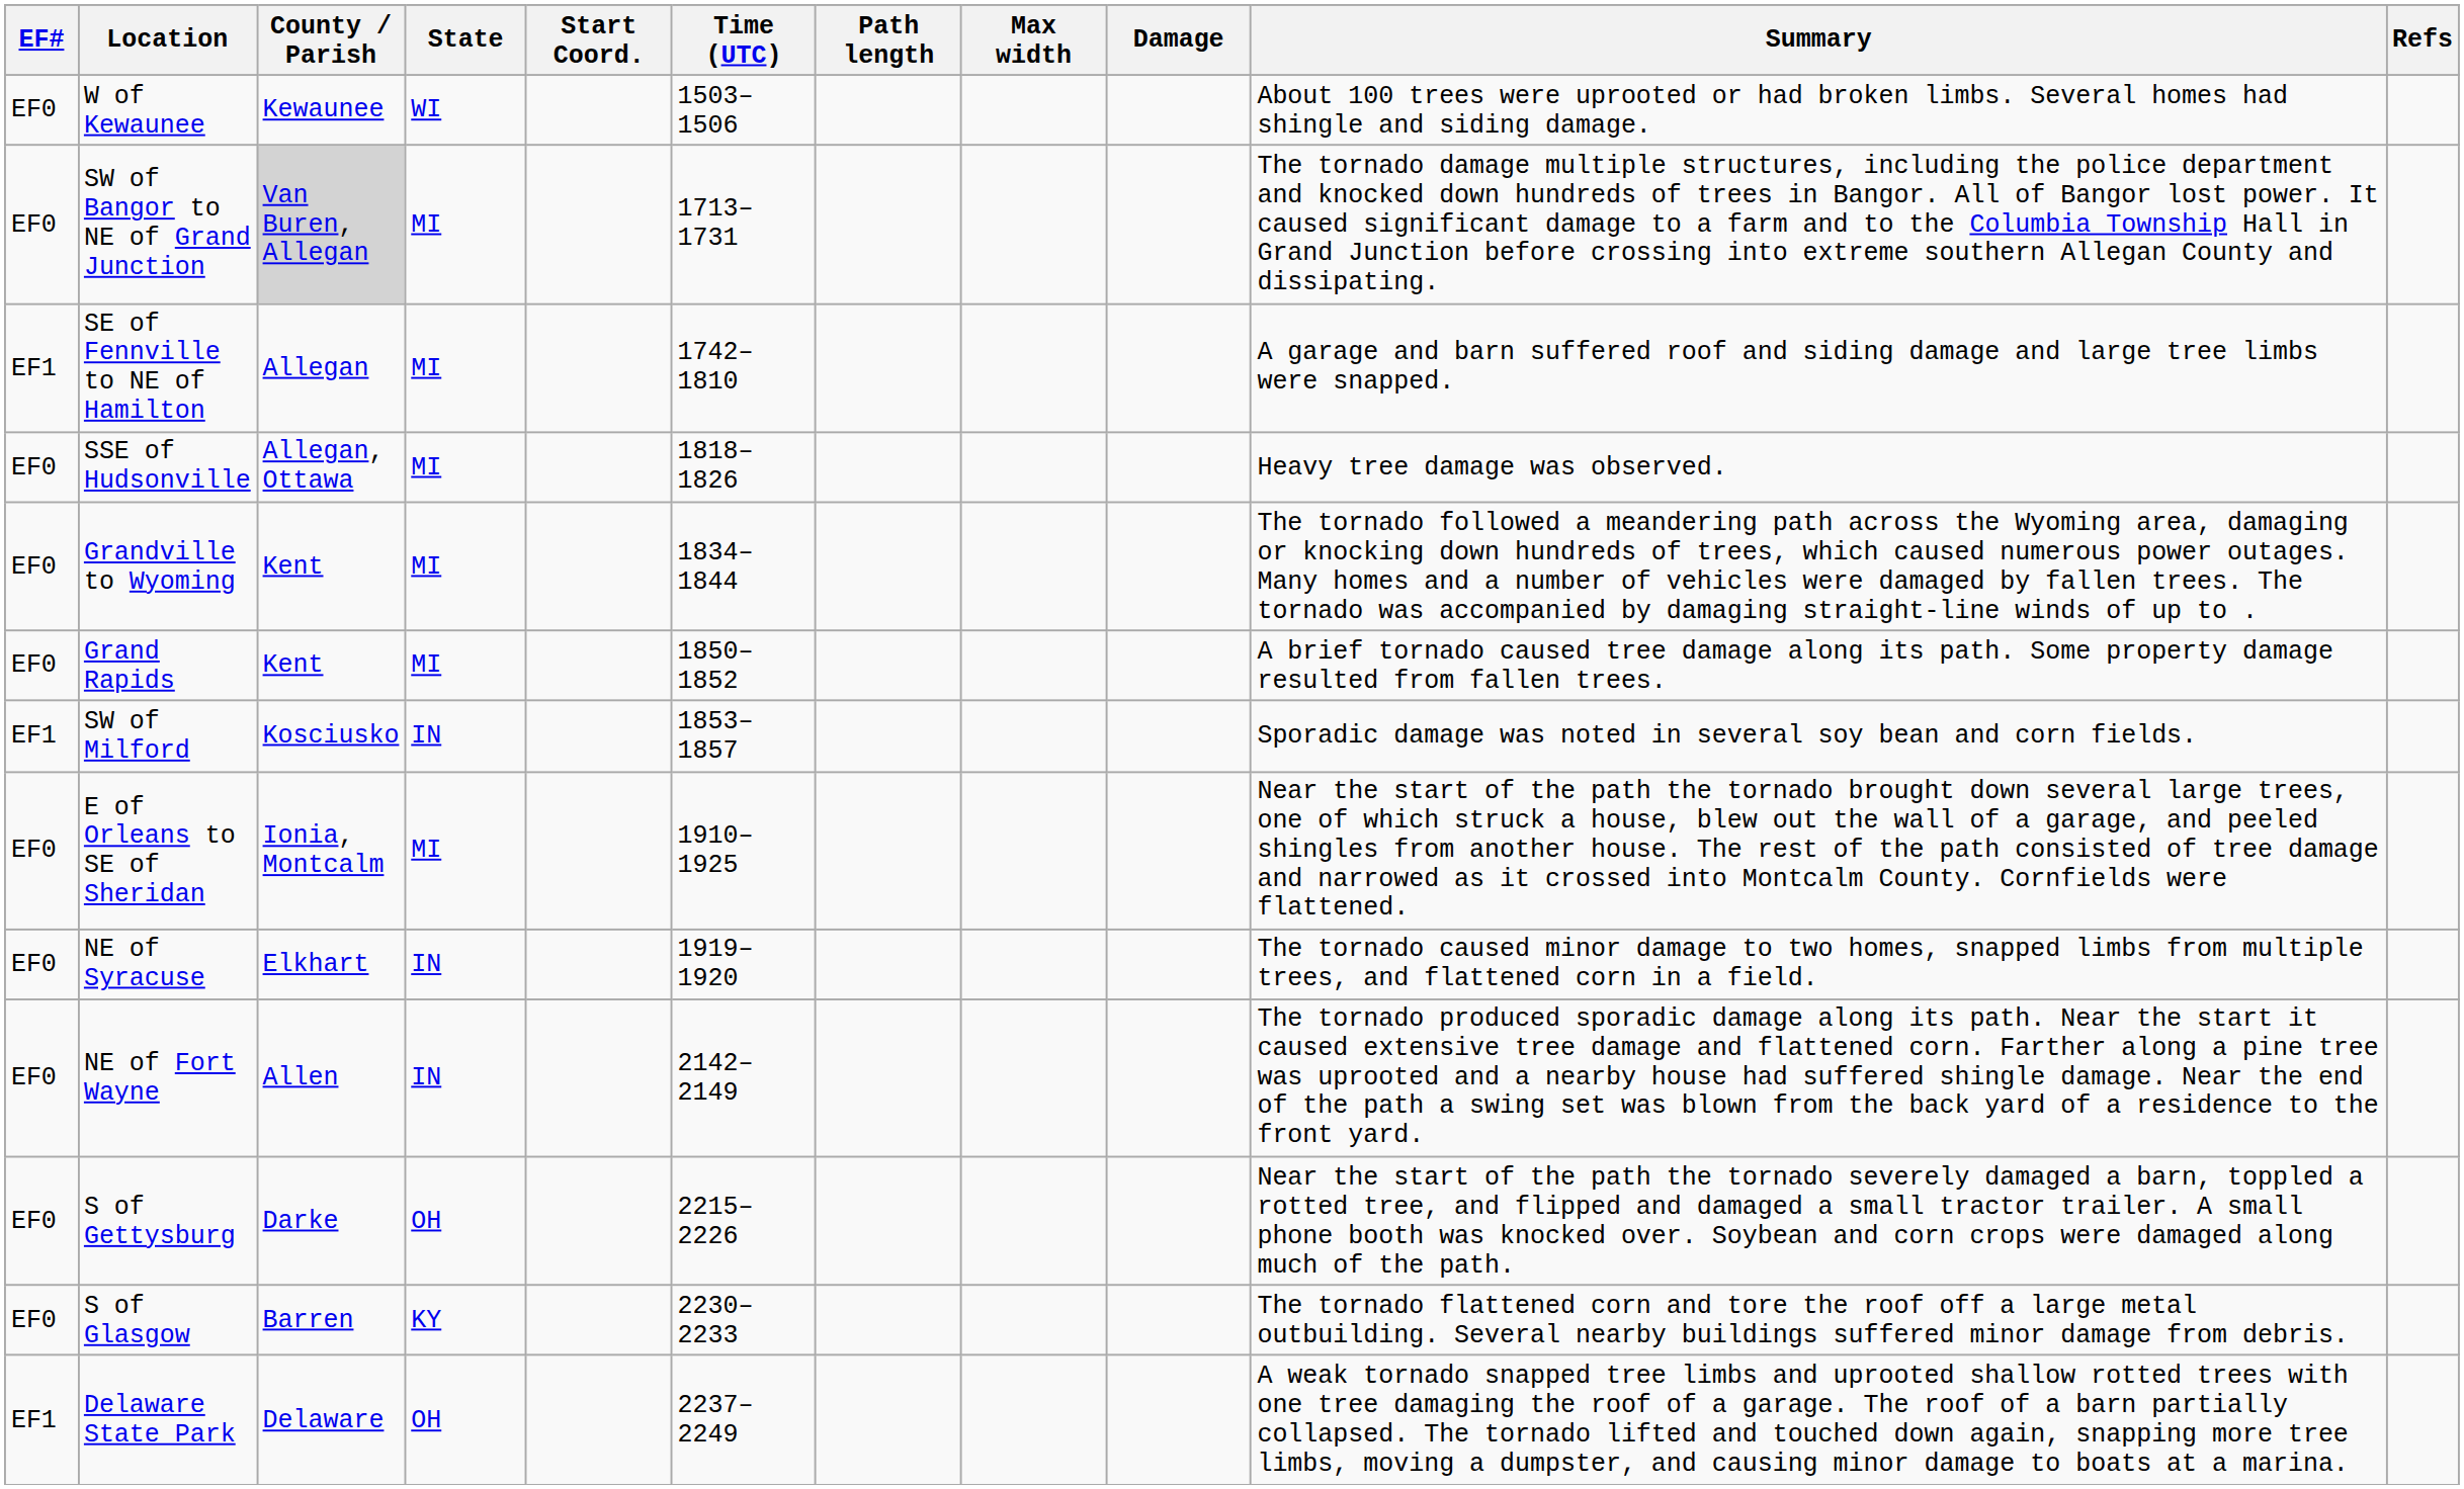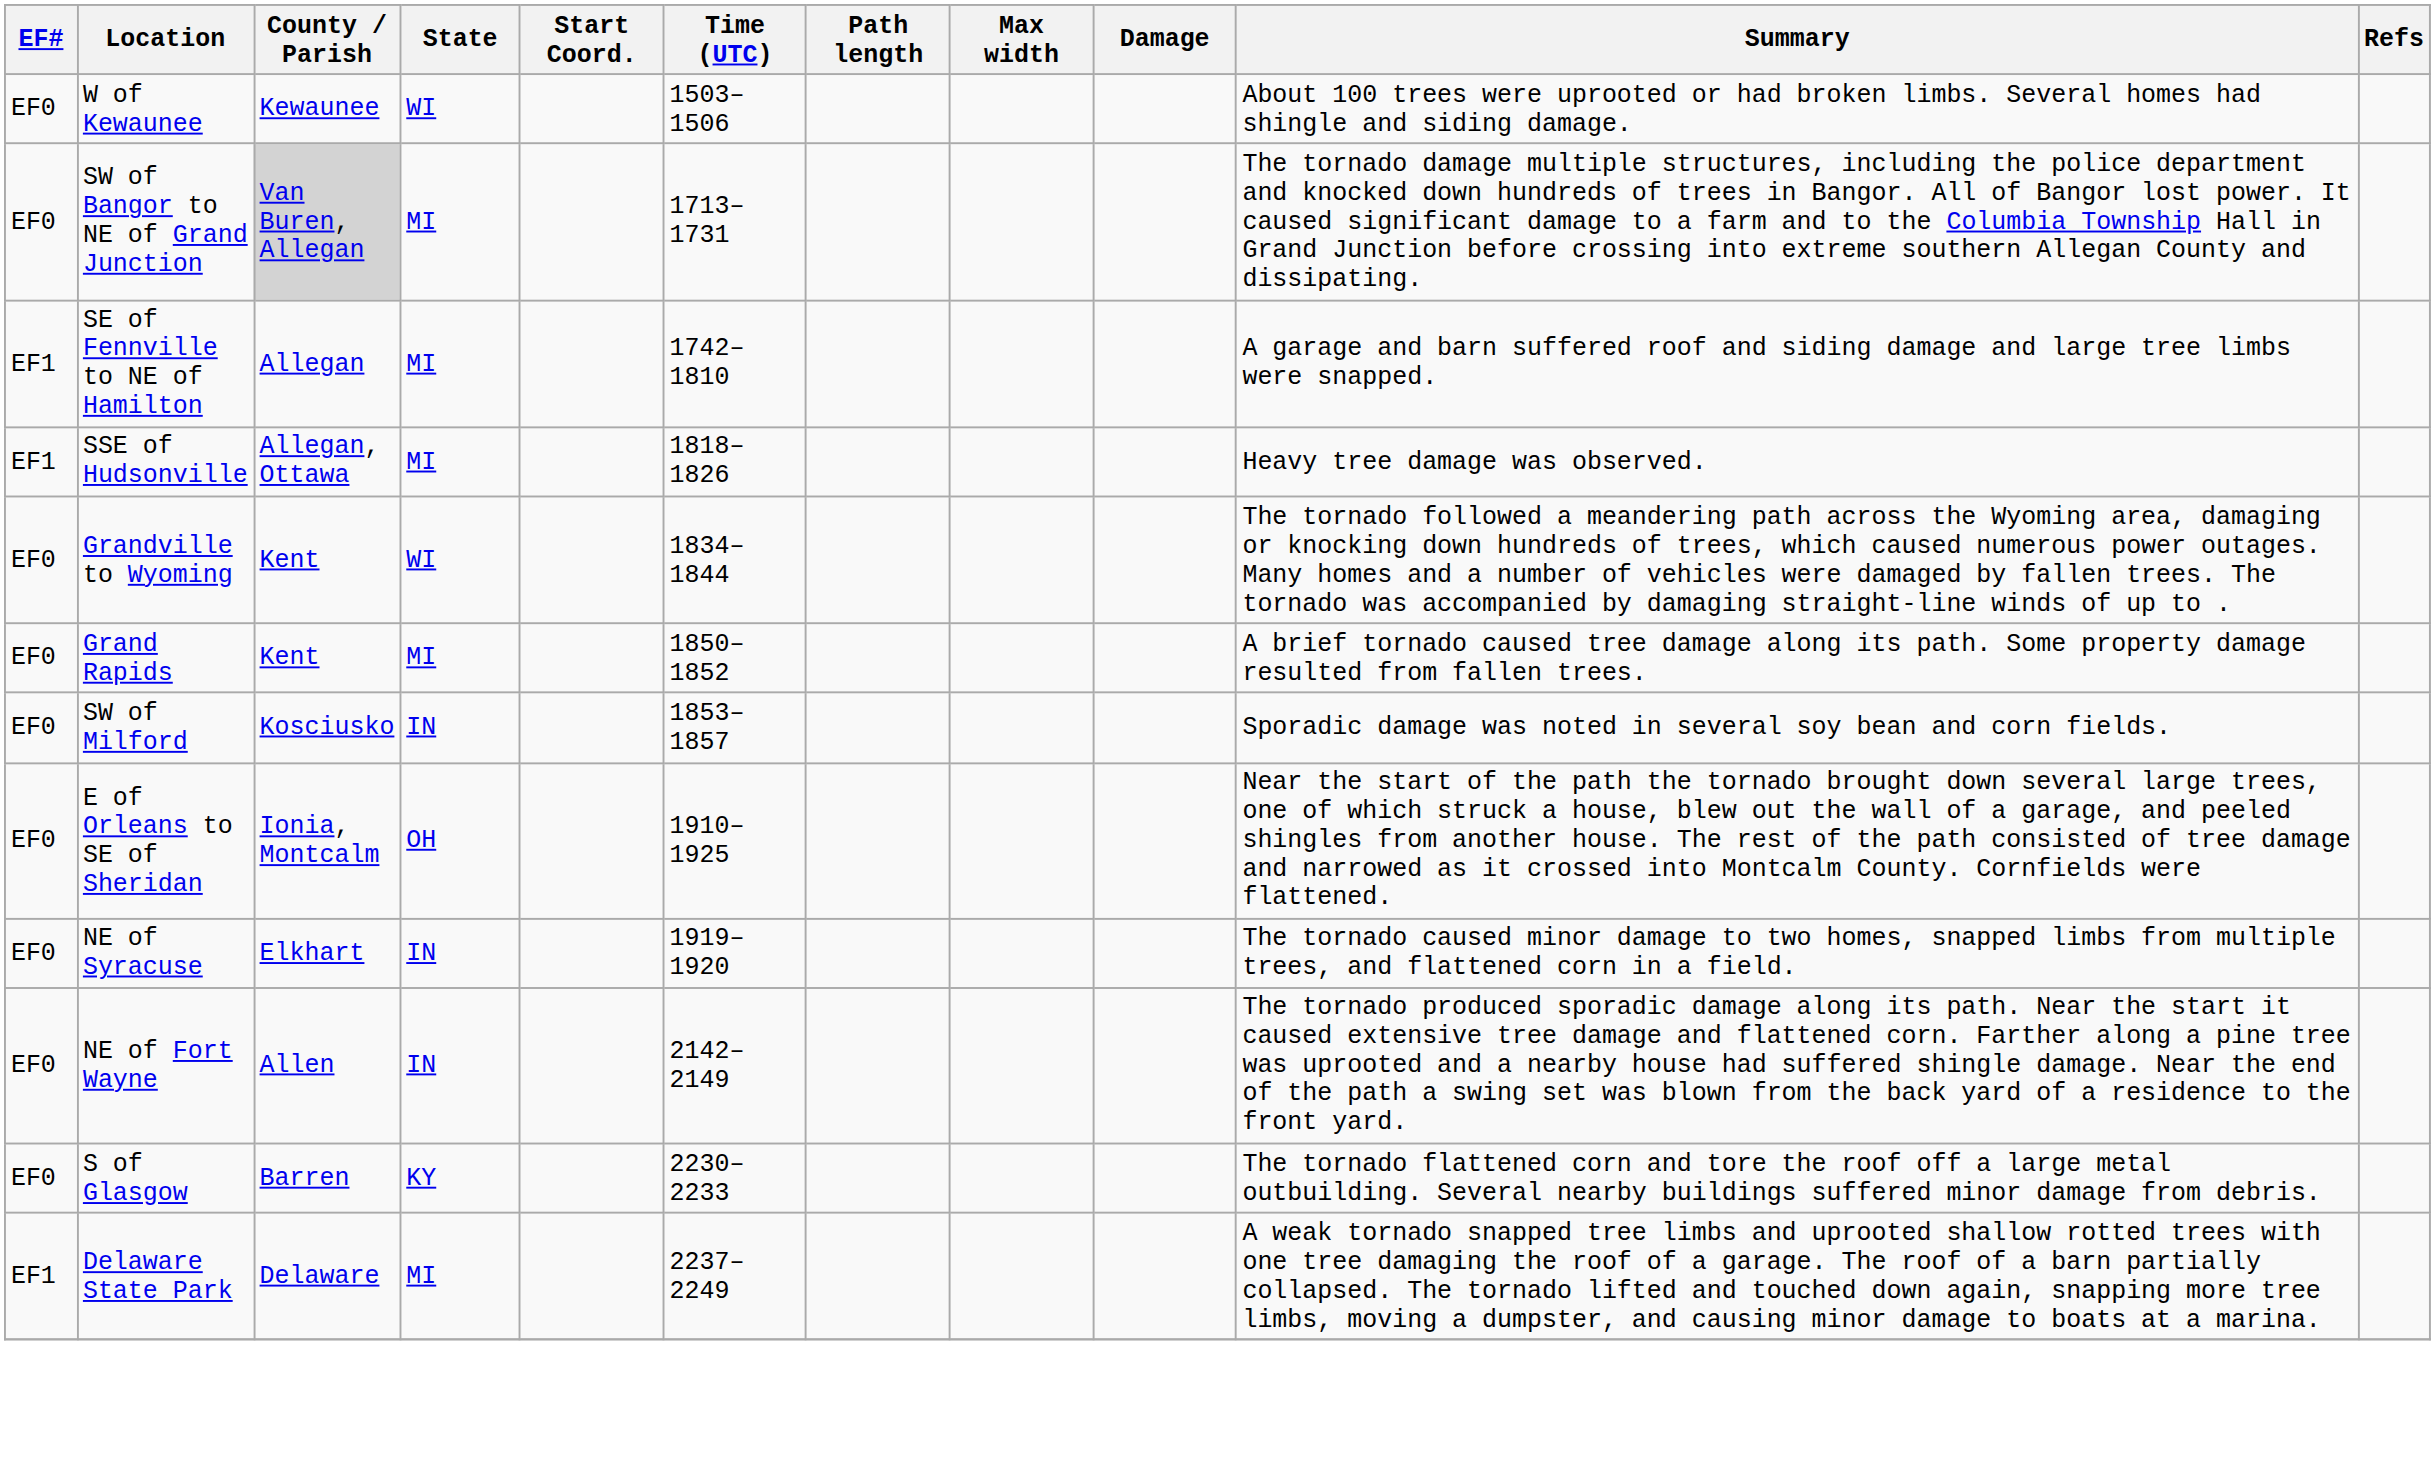SSE of Hudsonville | EF#: EF0 -> EF1
Grandville to Wyoming | State: MI -> WI
SW of Milford | EF#: EF1 -> EF0
E of Orleans to SE of Sheridan | State: MI -> OH
- row: EF0 | S of Gettysburg | Darke | OH | 2215–2226 | Near the start of the path the tornado severely damaged a barn, toppled a rotted tree, and flipped and damaged a small tractor trailer. A small phone booth was knocked over. Soybean and corn crops were damaged along much of the path.
Delaware State Park | State: OH -> MI
